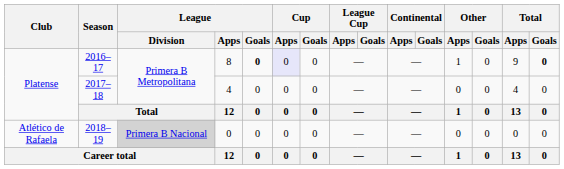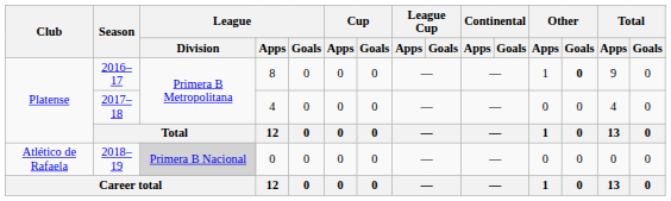2016–17 | League / Goals: bold -> normal
2016–17 | Cup / Apps: lavender background -> no background
2016–17 | Other / Goals: normal -> bold
2016–17 | Total / Goals: bold -> normal
